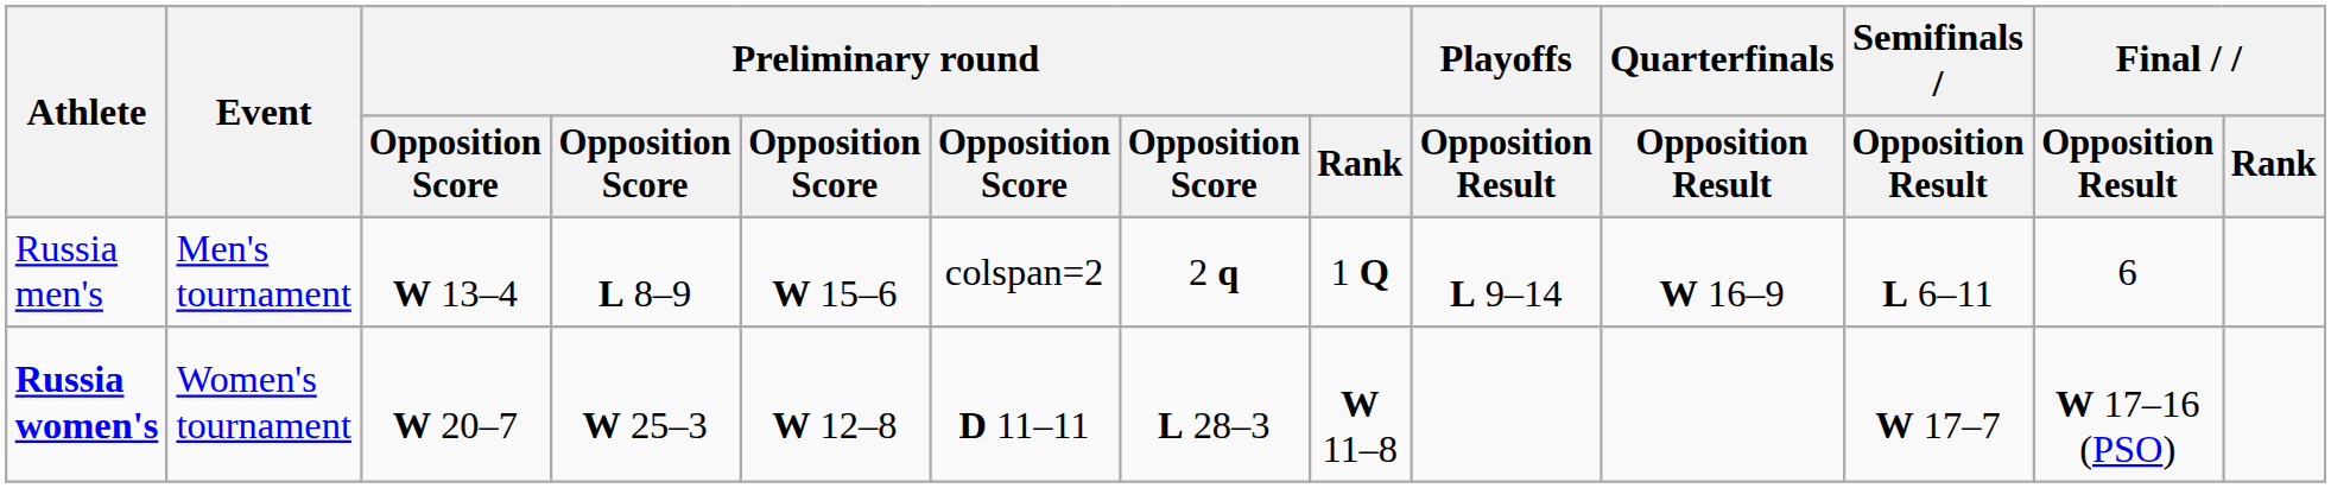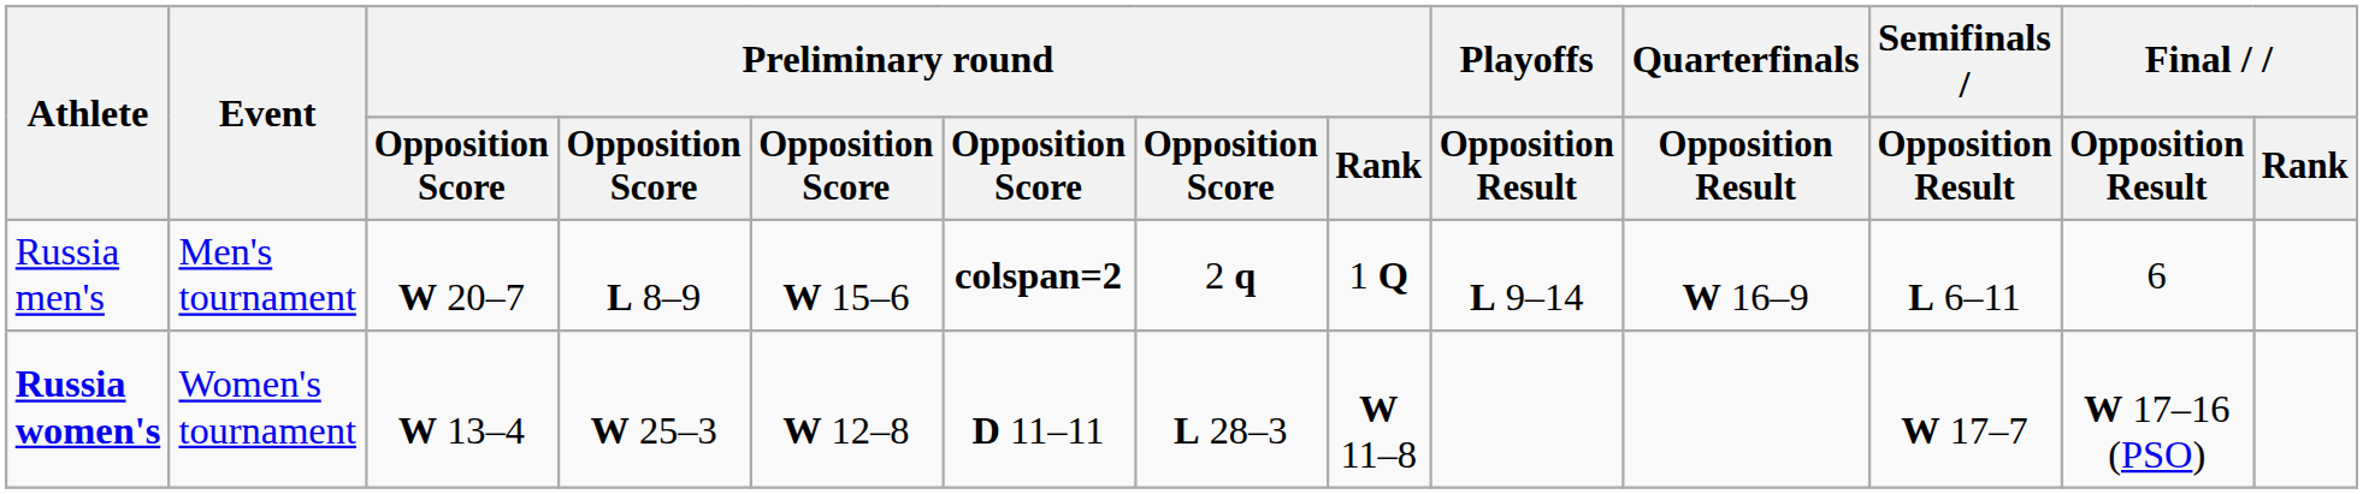Russia men's | column 3: W 13–4 -> W 20–7
Russia men's | column 6: normal -> bold
Russia women's | column 3: W 20–7 -> W 13–4
